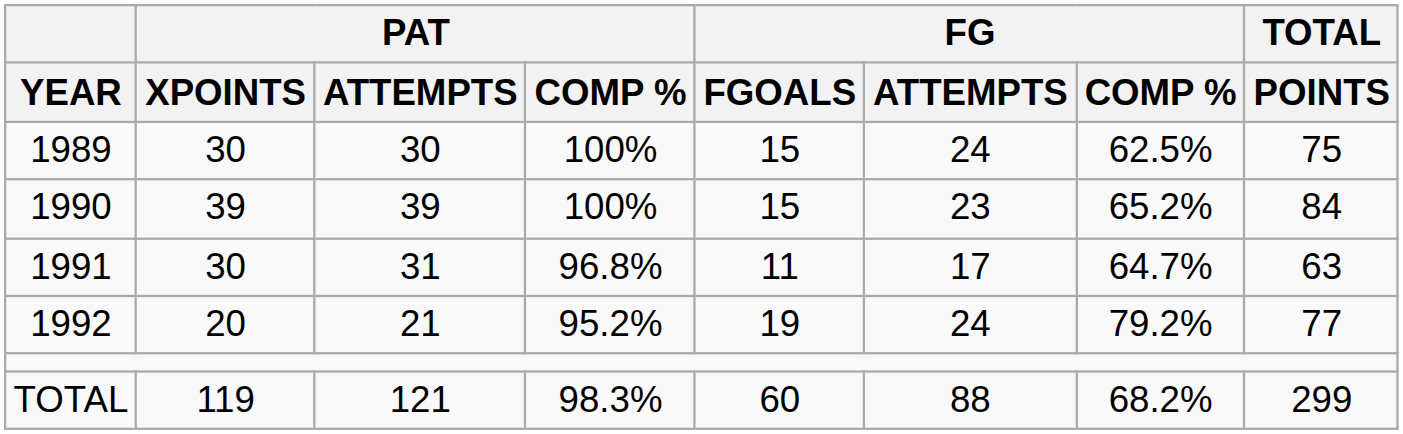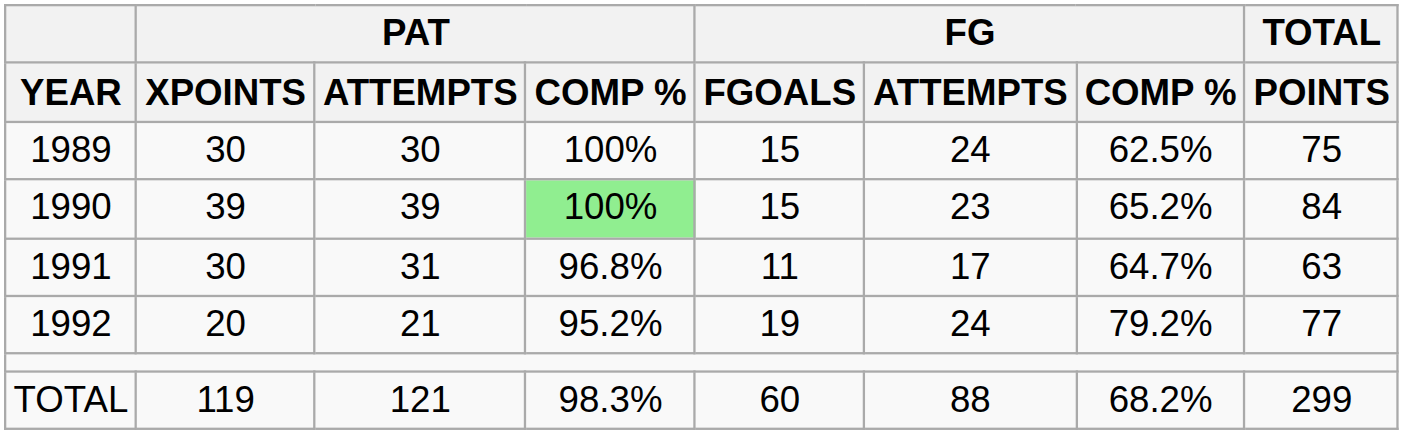1990 | PAT / COMP %: no background -> lightgreen background
